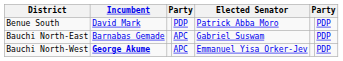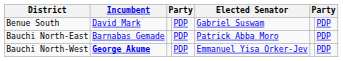Benue South | Elected Senator: Patrick Abba Moro -> Gabriel Suswam
Bauchi North-East | column 4: APC -> PDP
Bauchi North-East | Elected Senator: Gabriel Suswam -> Patrick Abba Moro
Bauchi North-West | column 4: APC -> PDP
